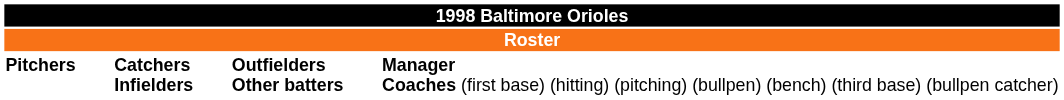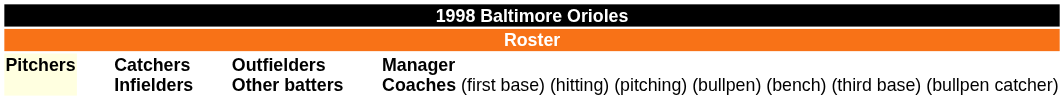Pitchers | column 1: no background -> lightyellow background
